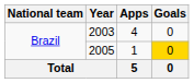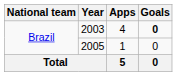2003 | Goals: normal -> bold
2005 | Goals: gold background -> no background
